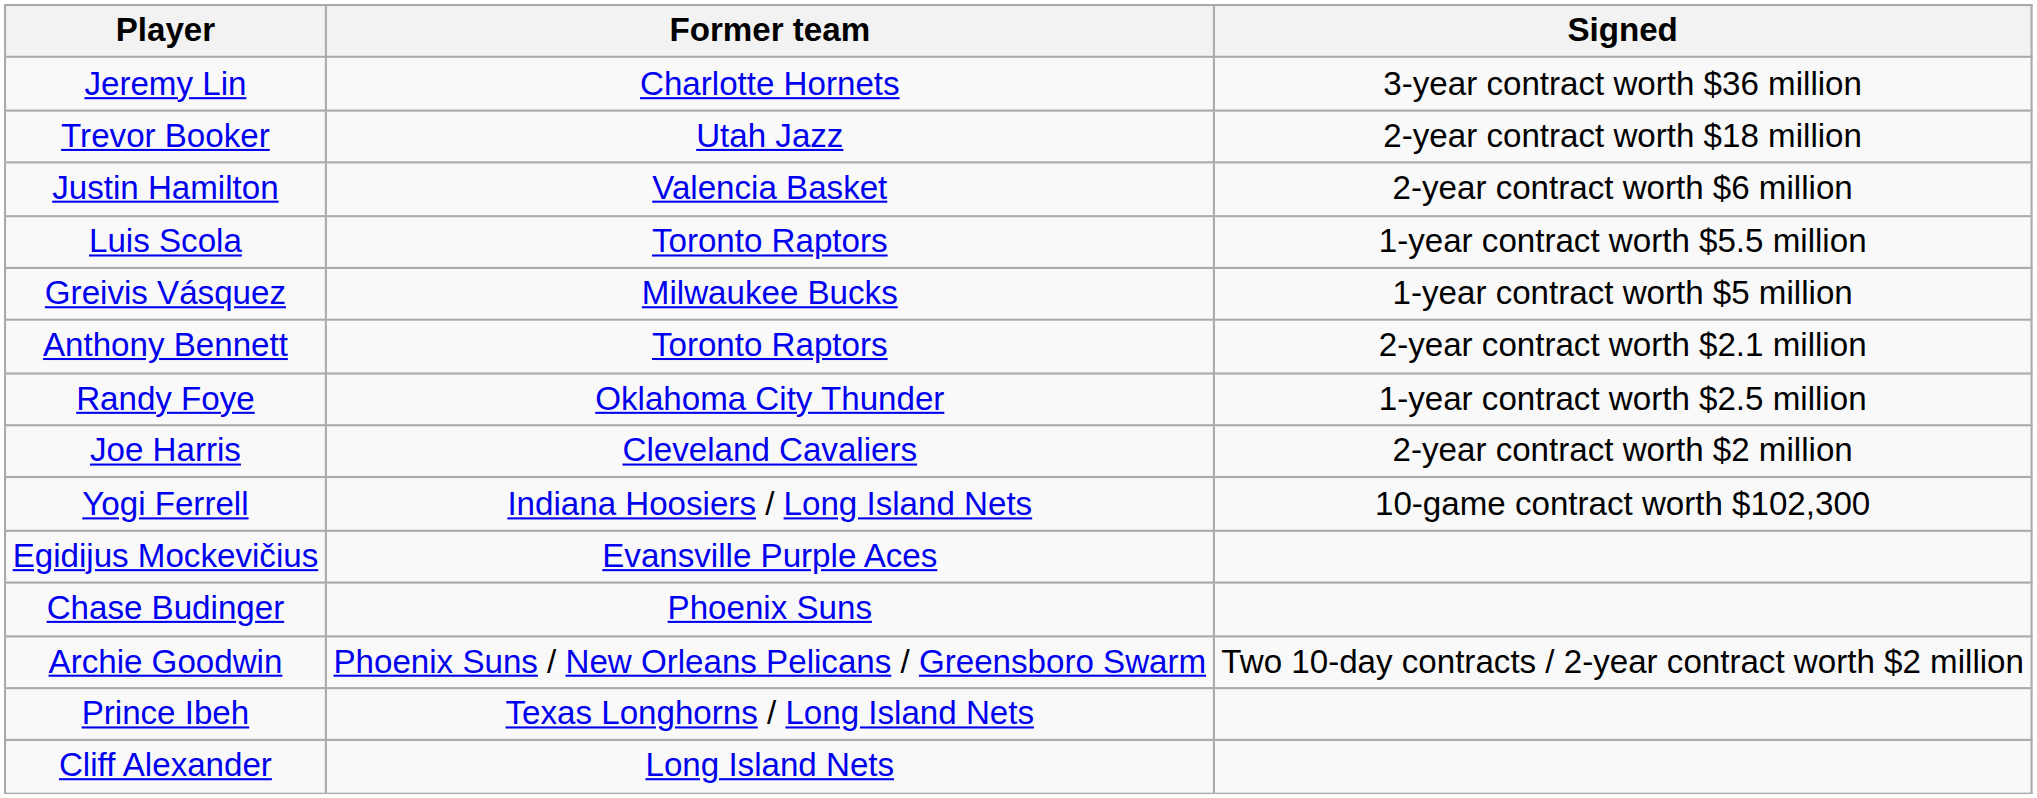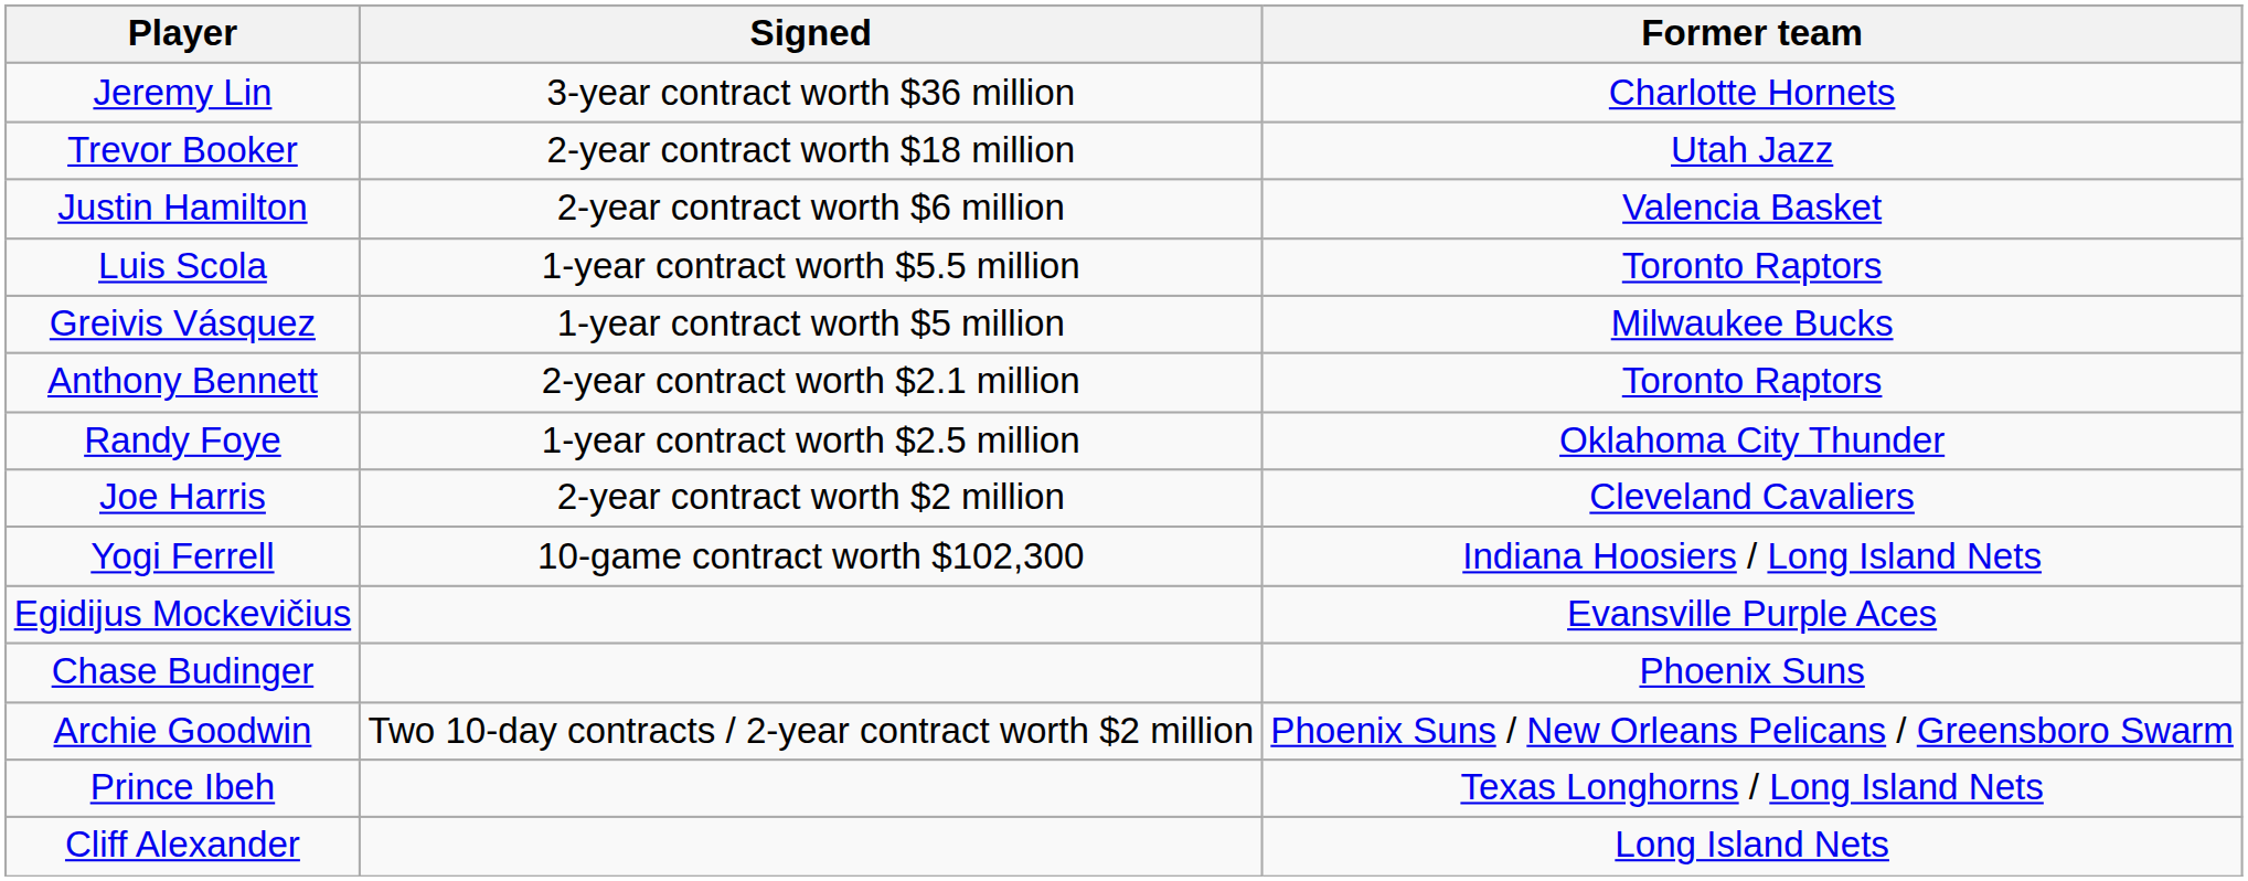columns swapped: Signed <-> Former team
